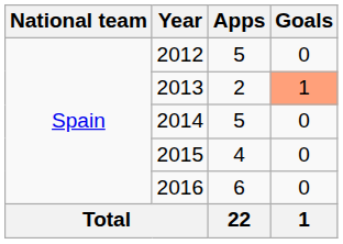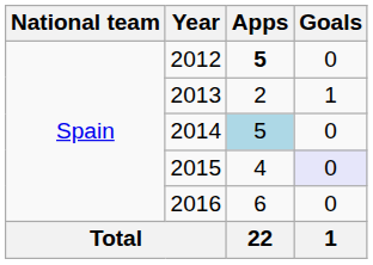2012 | Apps: normal -> bold
2013 | Goals: lightsalmon background -> no background
2014 | Apps: no background -> lightblue background
2015 | Goals: no background -> lavender background
